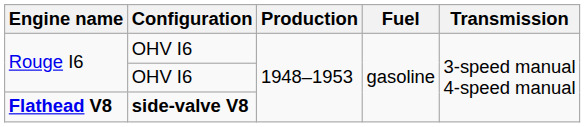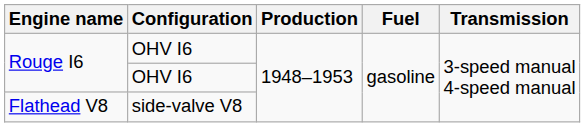Flathead V8 | Engine name: bold -> normal
Flathead V8 | Configuration: bold -> normal
